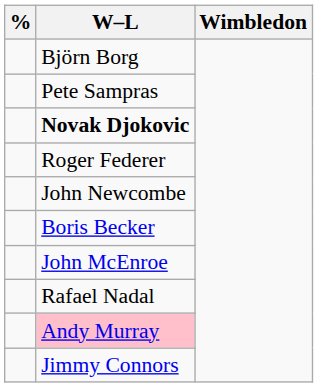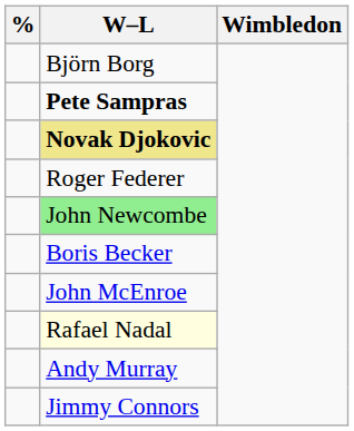Pete Sampras | W–L: normal -> bold
Novak Djokovic | W–L: no background -> khaki background
John Newcombe | W–L: no background -> lightgreen background
Rafael Nadal | W–L: no background -> lightyellow background
Andy Murray | W–L: pink background -> no background
